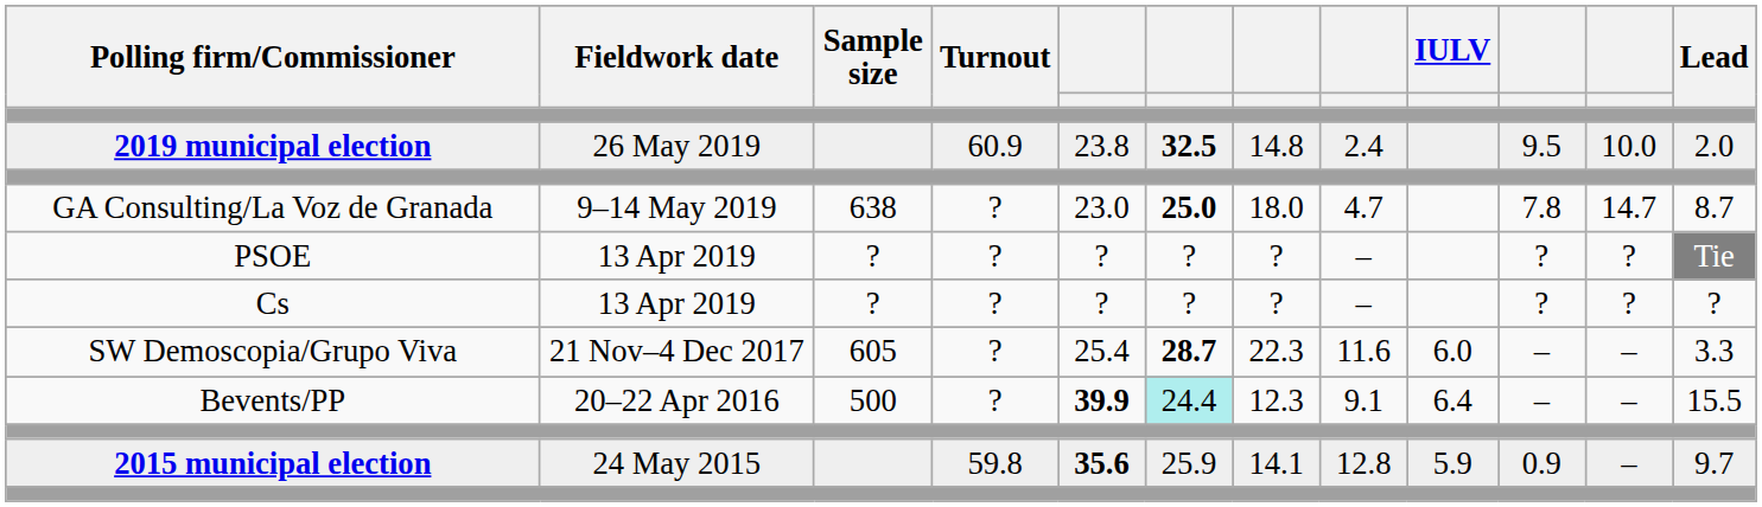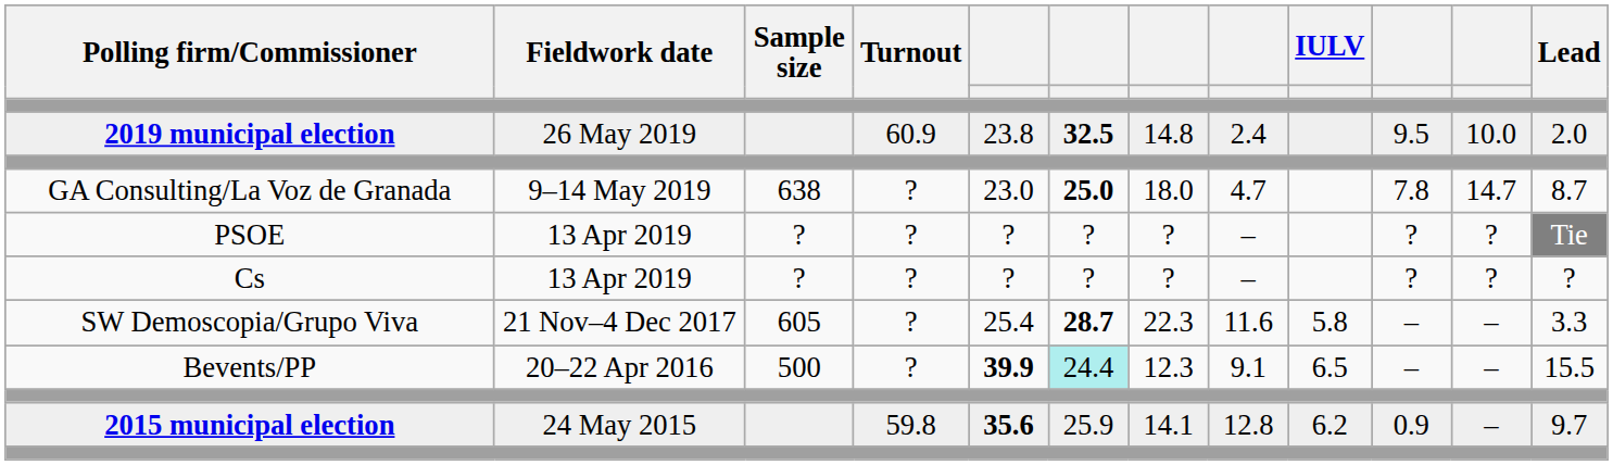SW Demoscopia/Grupo Viva | IULV: 6.0 -> 5.8
Bevents/PP | IULV: 6.4 -> 6.5
2015 municipal election | IULV: 5.9 -> 6.2
